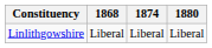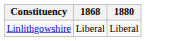- column: 1874 | Liberal
